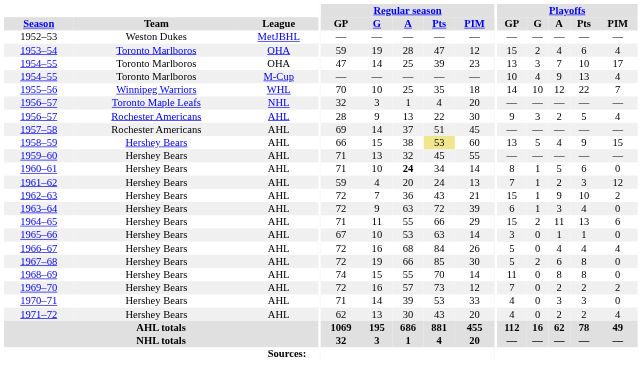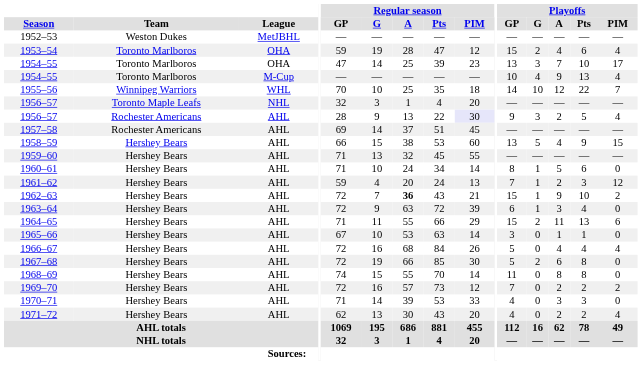1956–57 / AHL | Regular season / PIM: no background -> lavender background
1958–59 | Regular season / Pts: khaki background -> no background
1960–61 | Regular season / A: bold -> normal
1962–63 | Regular season / A: normal -> bold
